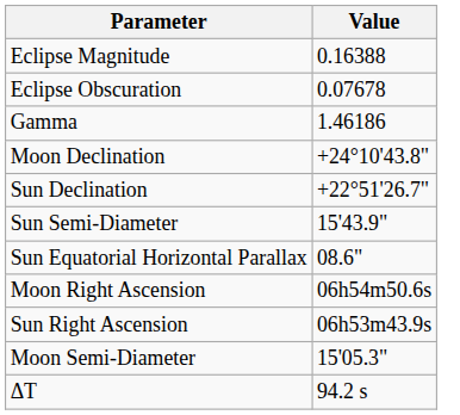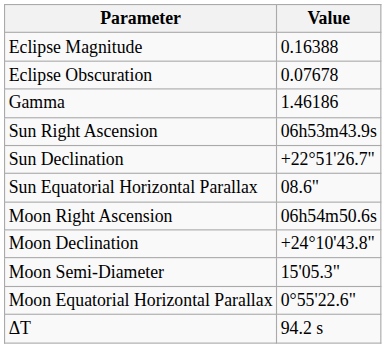rows swapped: Sun Right Ascension <-> Moon Declination
- row: Sun Semi-Diameter | 15'43.9"
+ row: Moon Equatorial Horizontal Parallax | 0°55'22.6"
